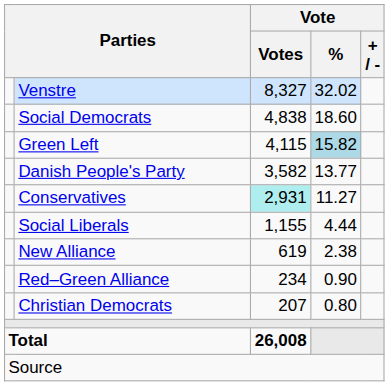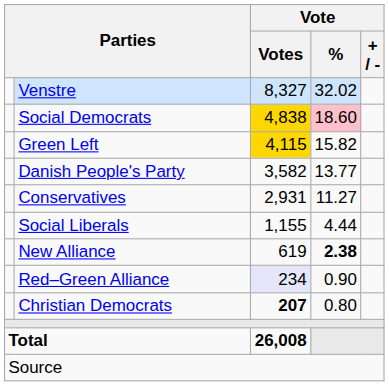Social Democrats | Vote / Votes: no background -> gold background
Social Democrats | Vote / %: no background -> pink background
Green Left | Vote / Votes: no background -> gold background
Green Left | Vote / %: lightblue background -> no background
Conservatives | Vote / Votes: paleturquoise background -> no background
New Alliance | Vote / %: normal -> bold
Red–Green Alliance | Vote / Votes: no background -> lavender background
Christian Democrats | Vote / Votes: normal -> bold
